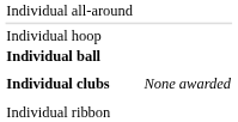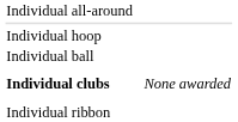Individual ball | column 1: bold -> normal
